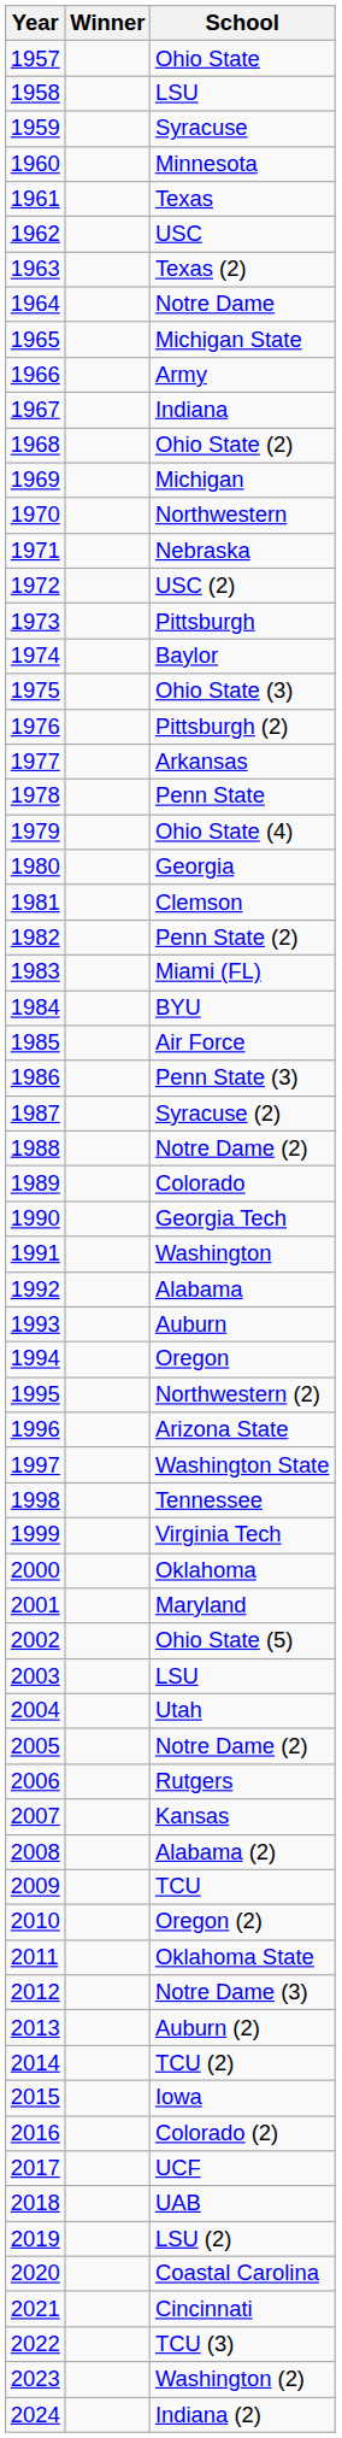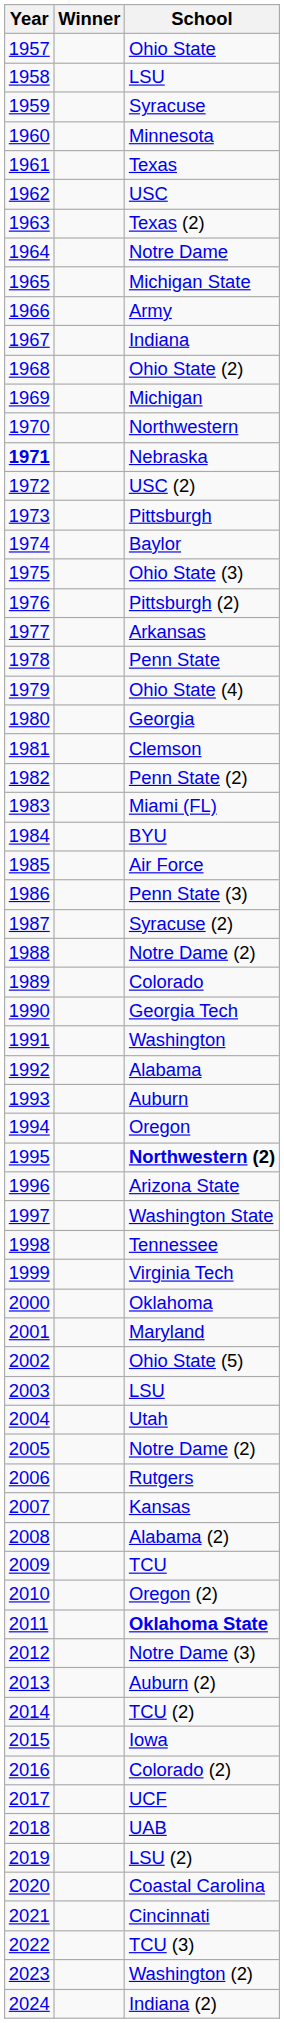Nebraska | Year: normal -> bold
Northwestern (2) | School: normal -> bold
Oklahoma State | School: normal -> bold
